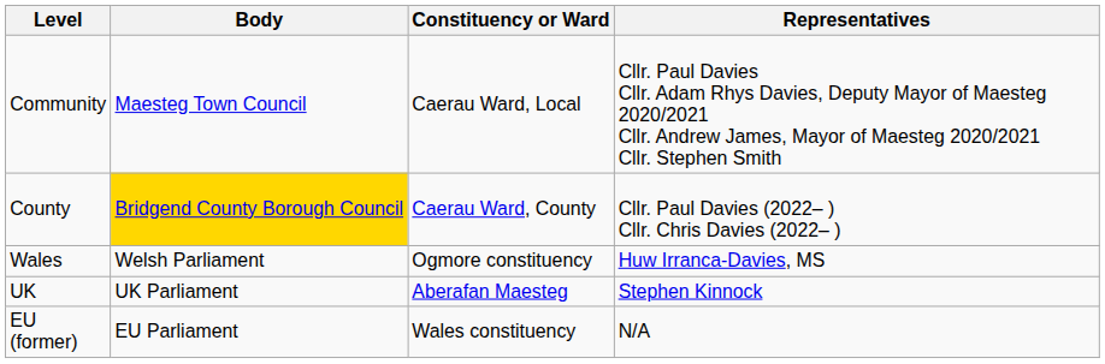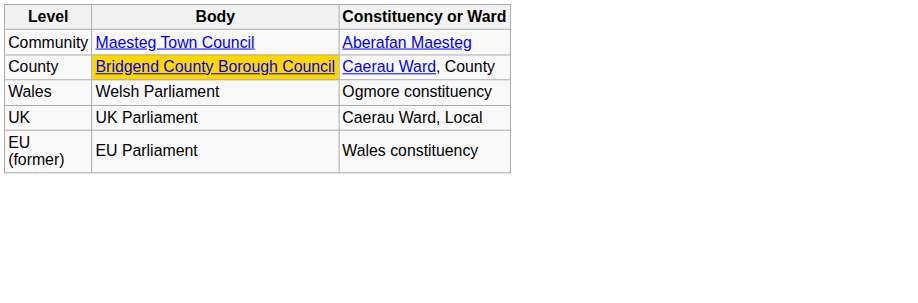- column: Representatives | Cllr. Paul Davies Cllr. Adam Rhys Davies, Deputy Mayor of Maesteg 2020/2021 Cllr. Andrew James, Mayor of Maesteg 2020/2021 Cllr. Stephen Smith | Cllr. Paul Davies (2022– ) Cllr. Chris Davies (2022– ) | Huw Irranca-Davies, MS | Stephen Kinnock | N/A
Community | Constituency or Ward: Caerau Ward, Local -> Aberafan Maesteg
UK | Constituency or Ward: Aberafan Maesteg -> Caerau Ward, Local
